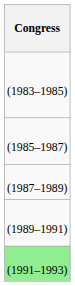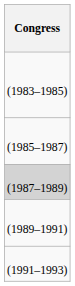row 4 | column 1: no background -> lightgrey background
row 6 | column 1: lightgreen background -> no background
